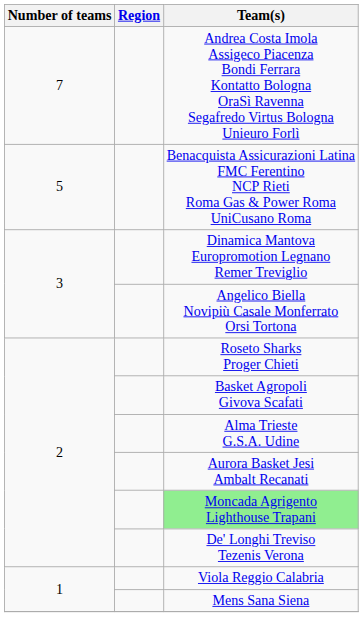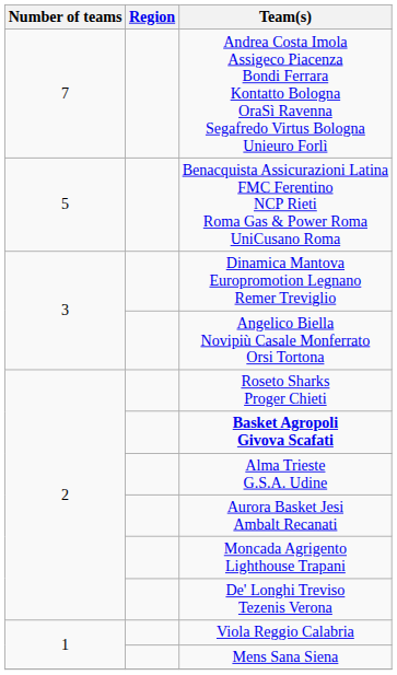Basket Agropoli Givova Scafati | Team(s): normal -> bold
Moncada Agrigento Lighthouse Trapani | Team(s): lightgreen background -> no background
